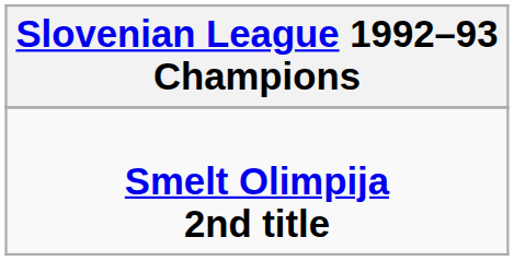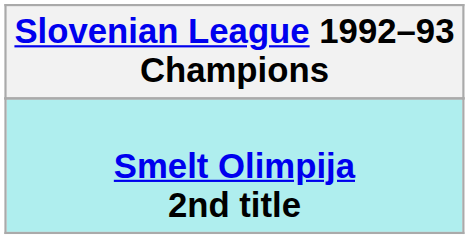row 2 | column 1: no background -> paleturquoise background
